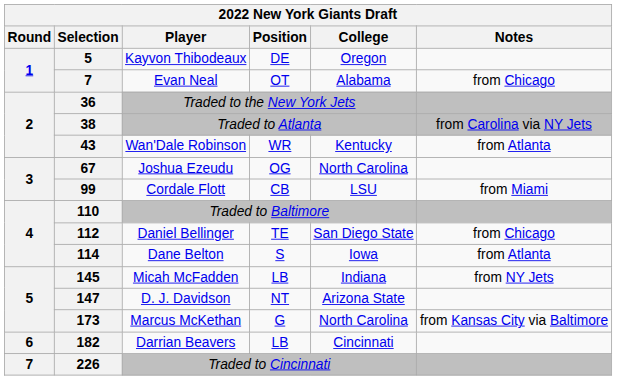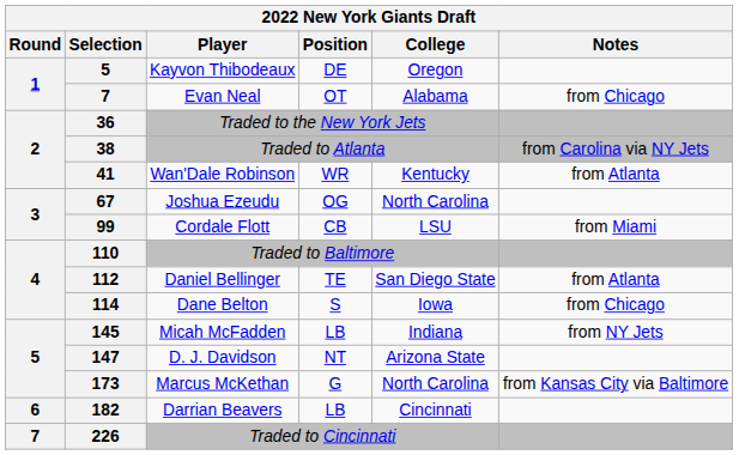Wan'Dale Robinson | Selection: 43 -> 41
Daniel Bellinger | Notes: from Chicago -> from Atlanta
Dane Belton | Notes: from Atlanta -> from Chicago
